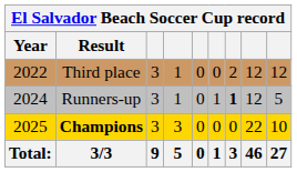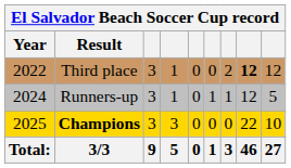Third place | column 8: normal -> bold
Runners-up | column 7: bold -> normal
